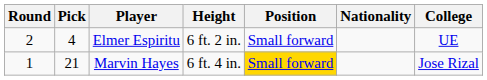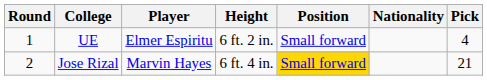columns swapped: Pick <-> College
Elmer Espiritu | Round: 2 -> 1
Marvin Hayes | Round: 1 -> 2
